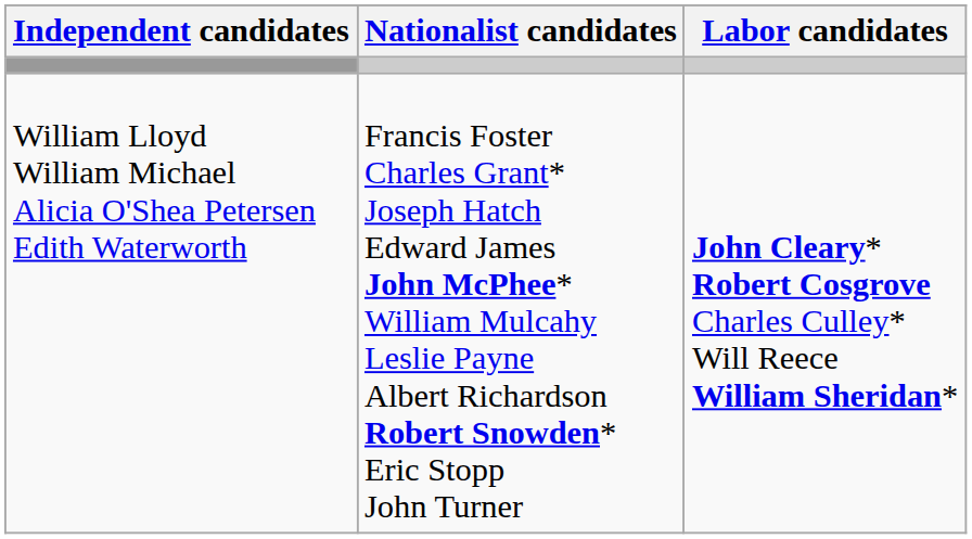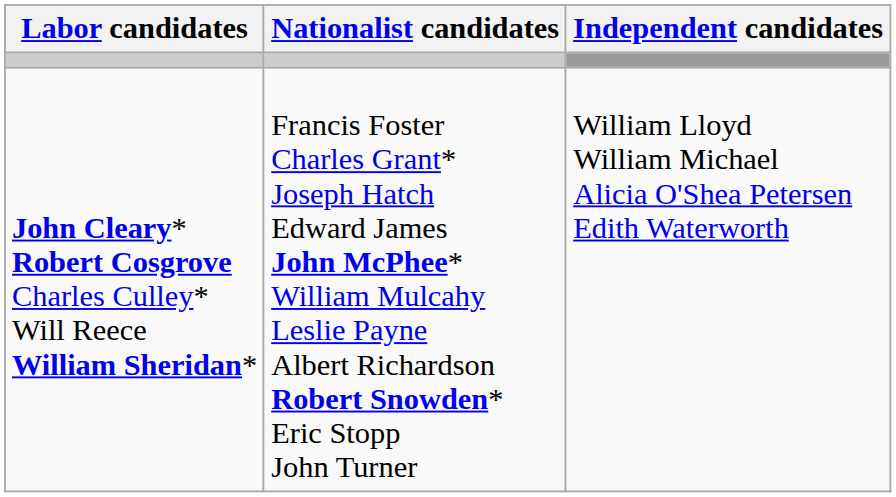columns swapped: Labor candidates <-> Independent candidates
